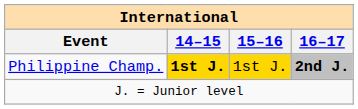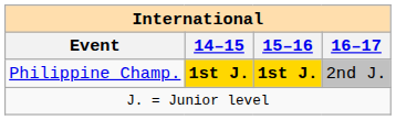Philippine Champ. | 15–16: normal -> bold
Philippine Champ. | 16–17: bold -> normal
